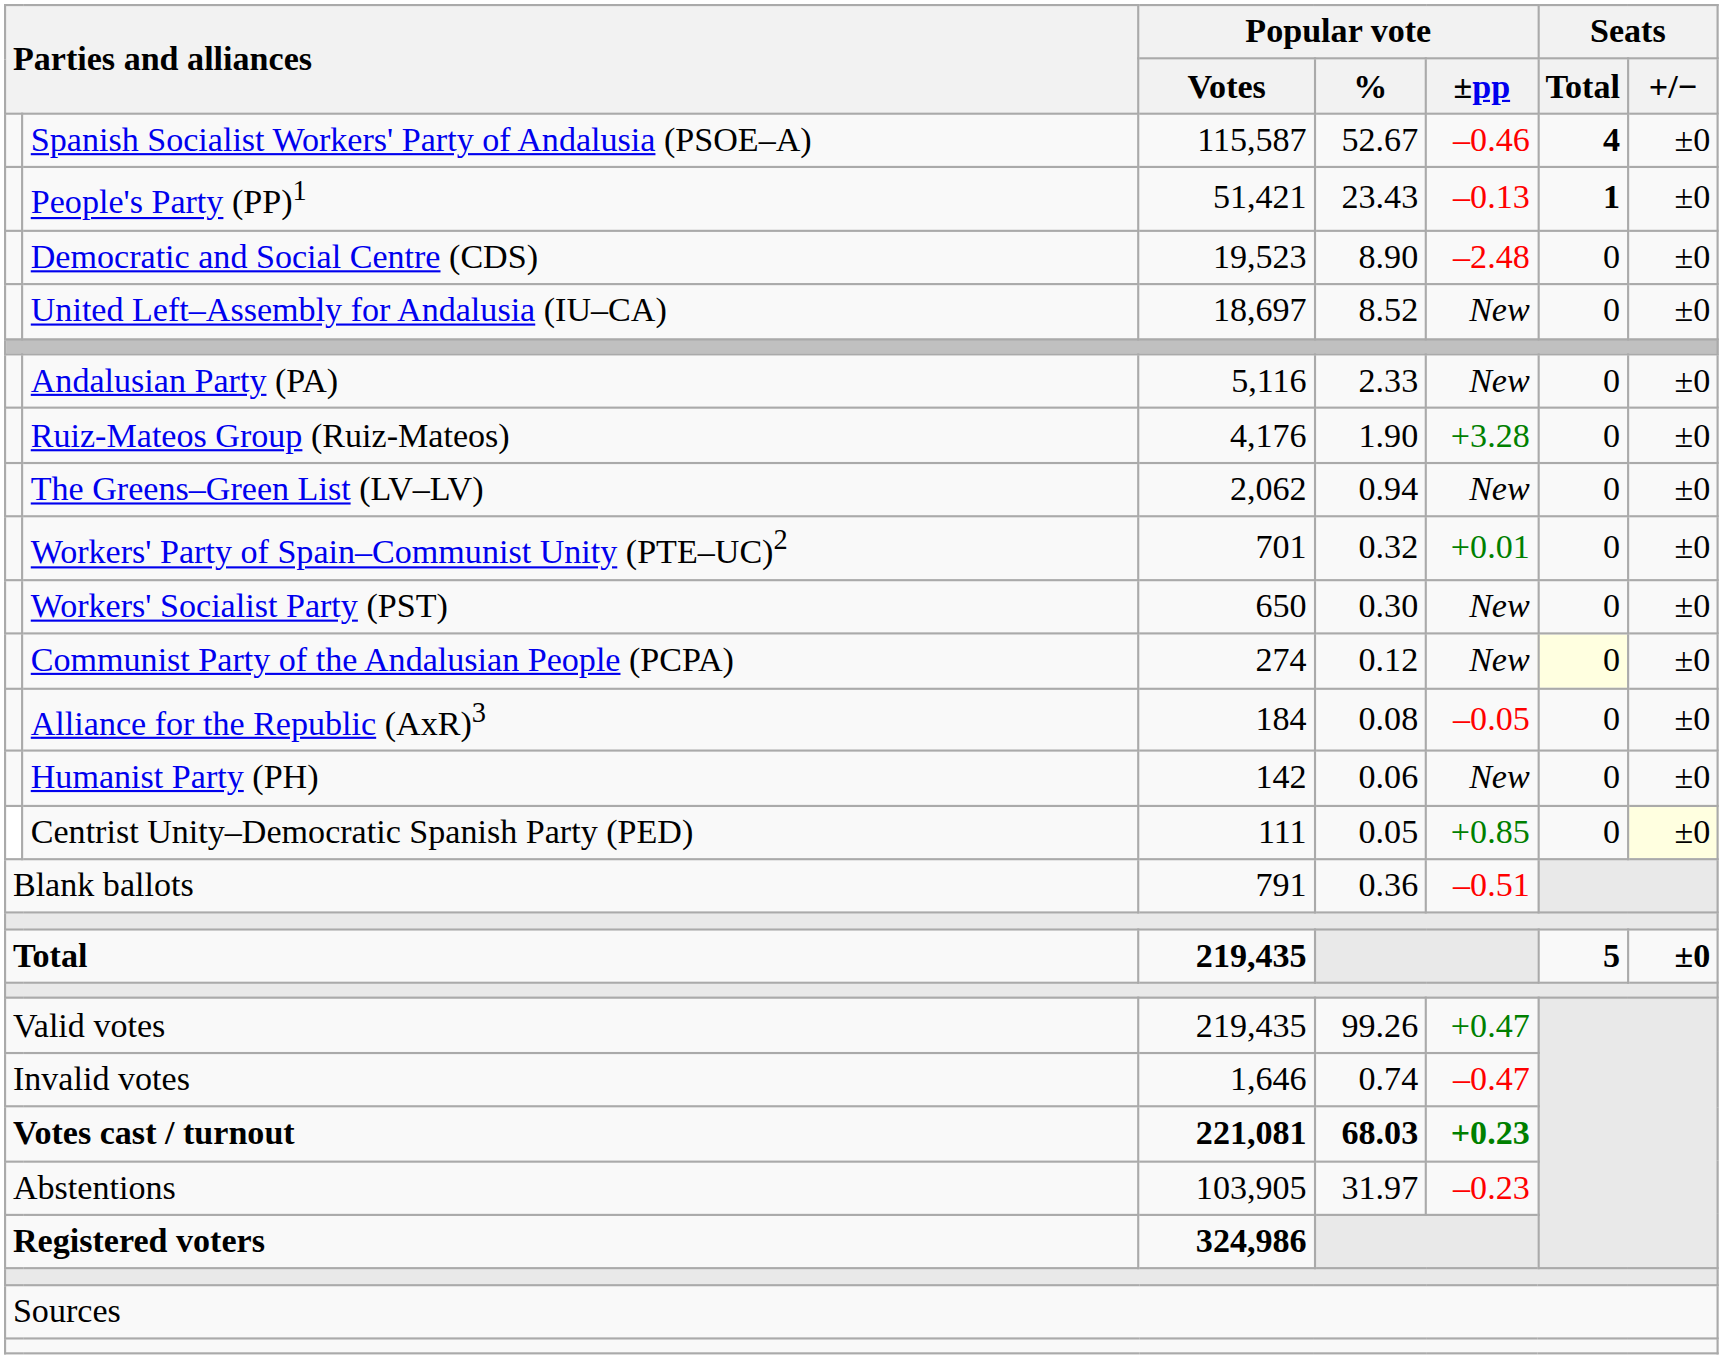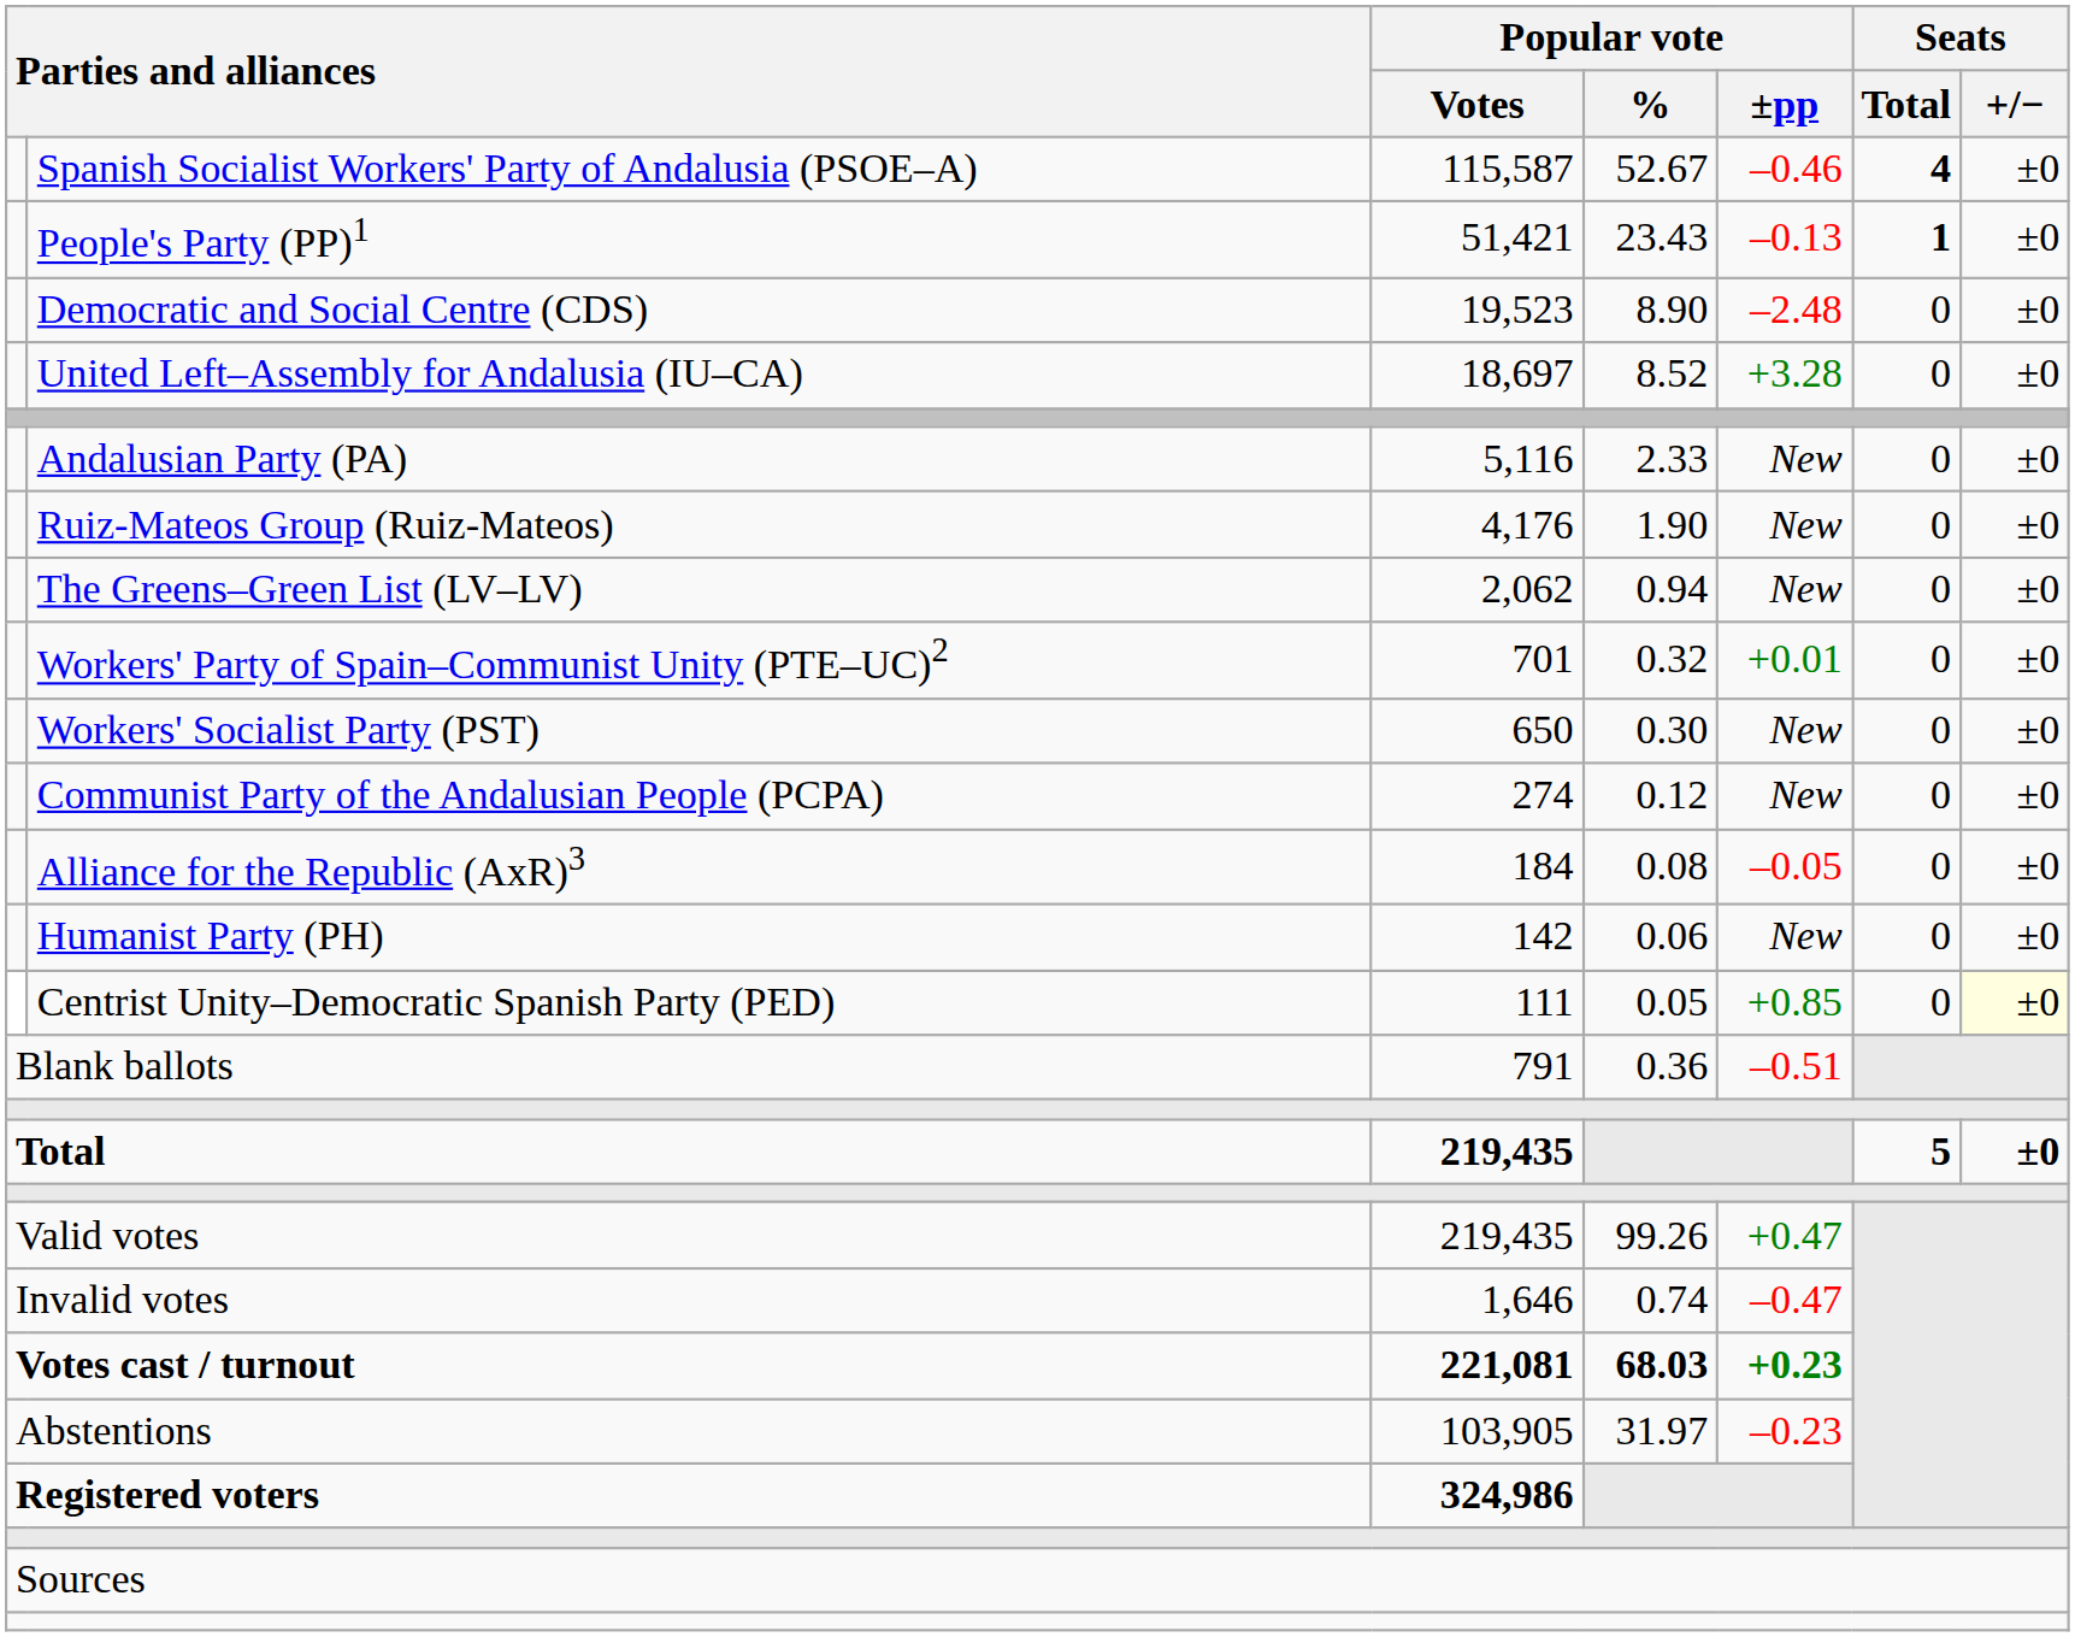United Left–Assembly for Andalusia (IU–CA) | Popular vote / ±pp: New -> +3.28
Ruiz-Mateos Group (Ruiz-Mateos) | Popular vote / ±pp: +3.28 -> New
Communist Party of the Andalusian People (PCPA) | Seats / Total: lightyellow background -> no background
